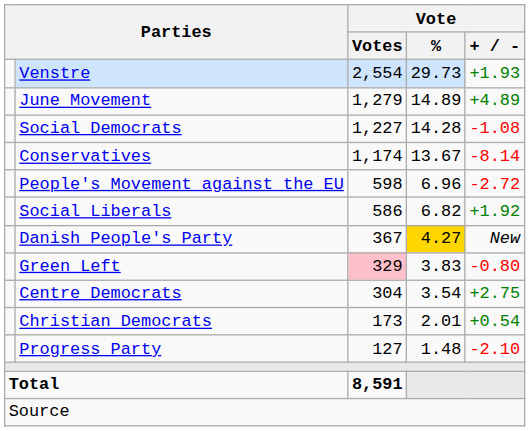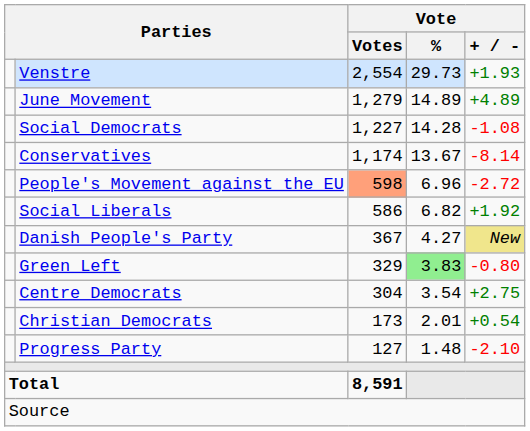People's Movement against the EU | Vote / Votes: no background -> lightsalmon background
Danish People's Party | Vote / %: gold background -> no background
Danish People's Party | Vote / + / -: no background -> khaki background
Green Left | Vote / Votes: pink background -> no background
Green Left | Vote / %: no background -> lightgreen background
